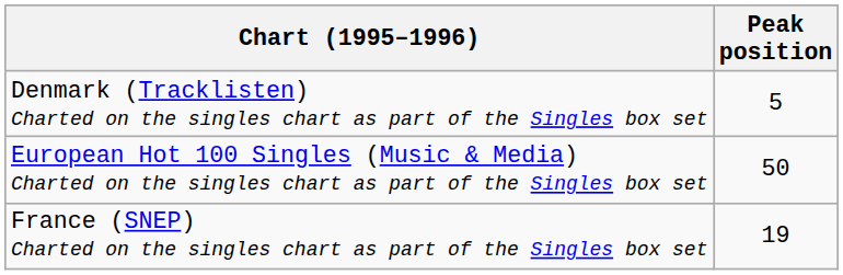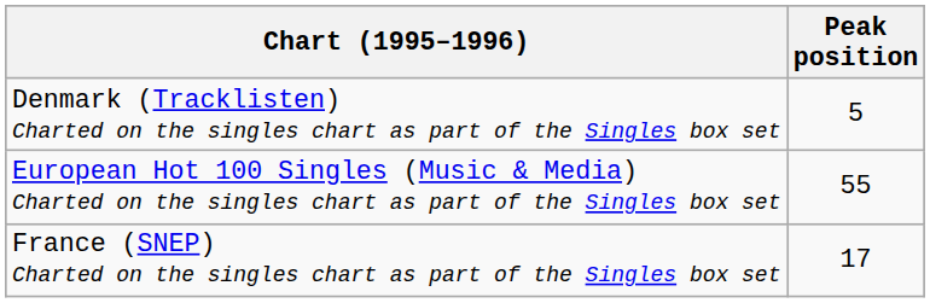row 3 | Peak position: 50 -> 55
row 4 | Peak position: 19 -> 17
